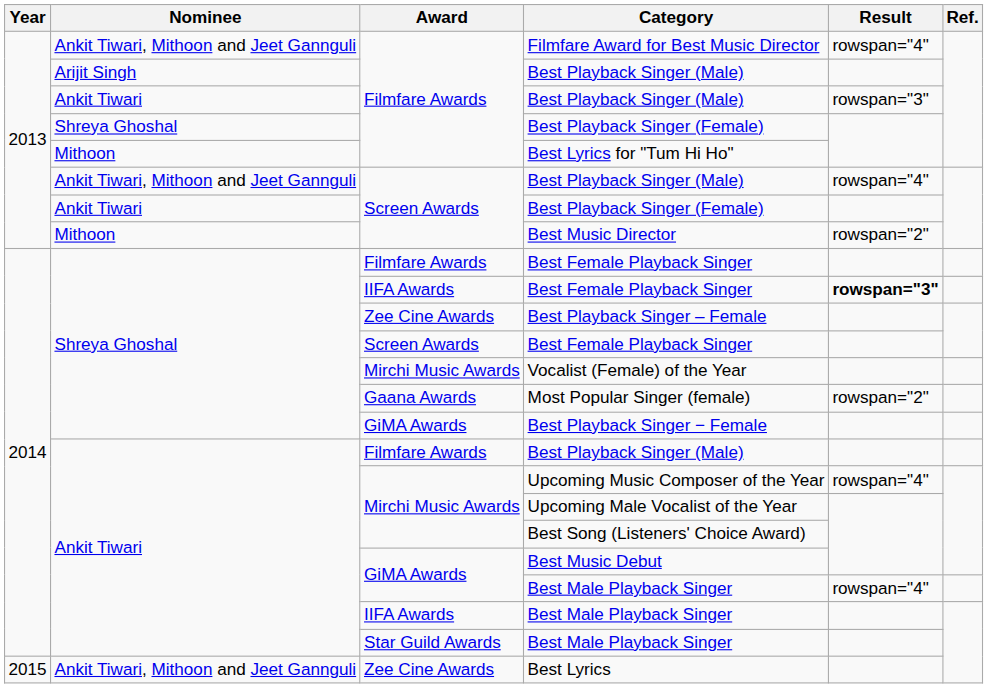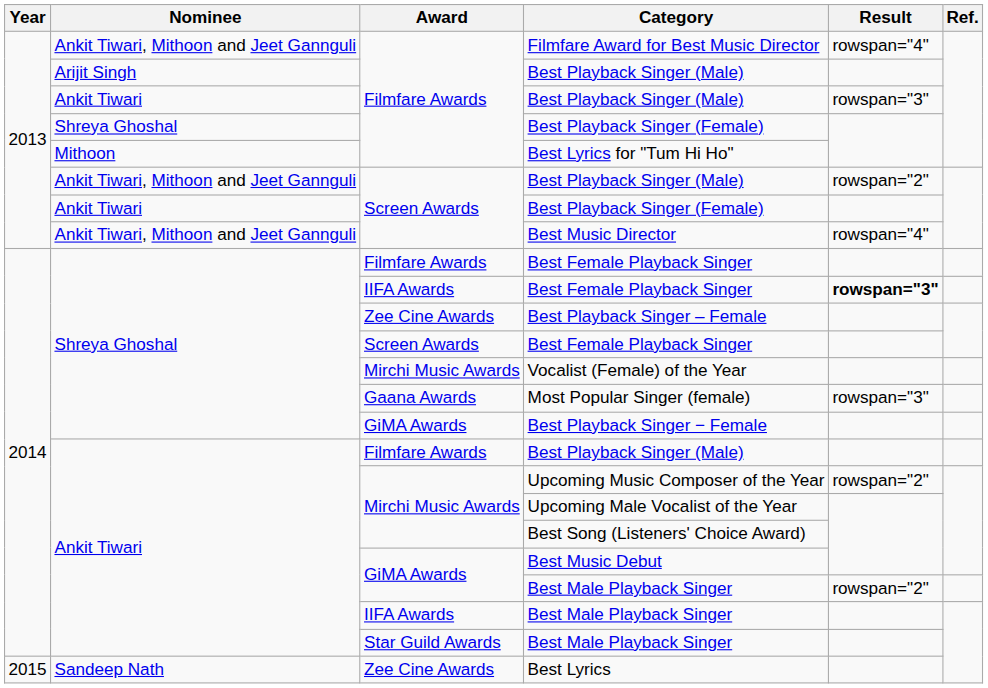Screen Awards / Best Playback Singer (Male) | Result: rowspan="4" -> rowspan="2"
Best Music Director | Nominee: Mithoon -> Ankit Tiwari, Mithoon and Jeet Gannguli
Best Music Director | Result: rowspan="2" -> rowspan="4"
Most Popular Singer (female) | Result: rowspan="2" -> rowspan="3"
Upcoming Music Composer of the Year | Result: rowspan="4" -> rowspan="2"
GiMA Awards / Best Male Playback Singer | Result: rowspan="4" -> rowspan="2"
Best Lyrics | Nominee: Ankit Tiwari, Mithoon and Jeet Gannguli -> Sandeep Nath
